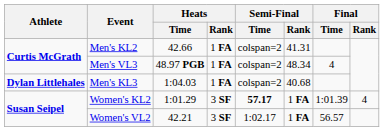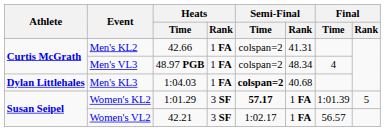Men's KL3 | Semi-Final / Time: normal -> bold
Women's KL2 | Final / Rank: 4 -> 5
